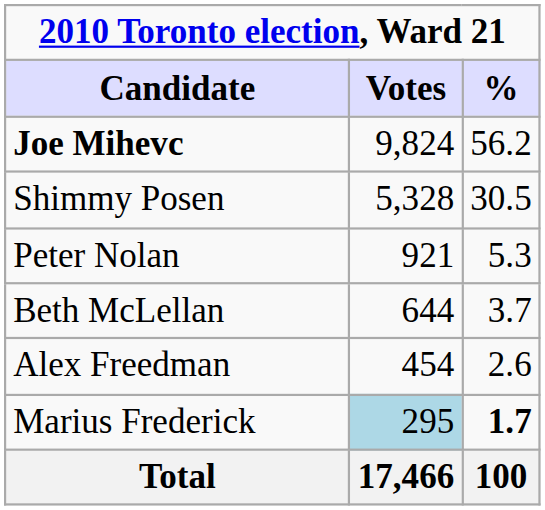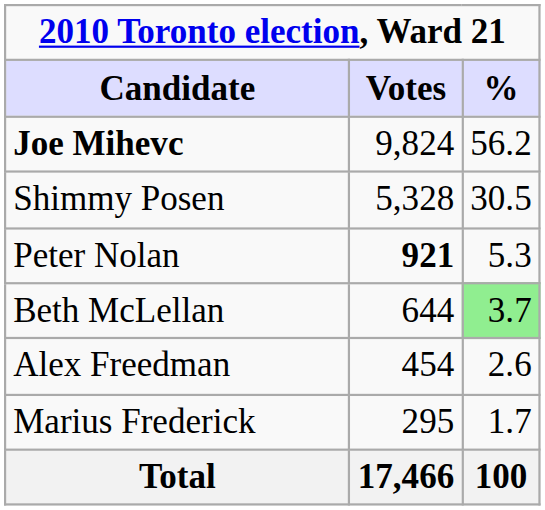Peter Nolan | Votes: normal -> bold
Beth McLellan | %: no background -> lightgreen background
Marius Frederick | Votes: lightblue background -> no background
Marius Frederick | %: bold -> normal
